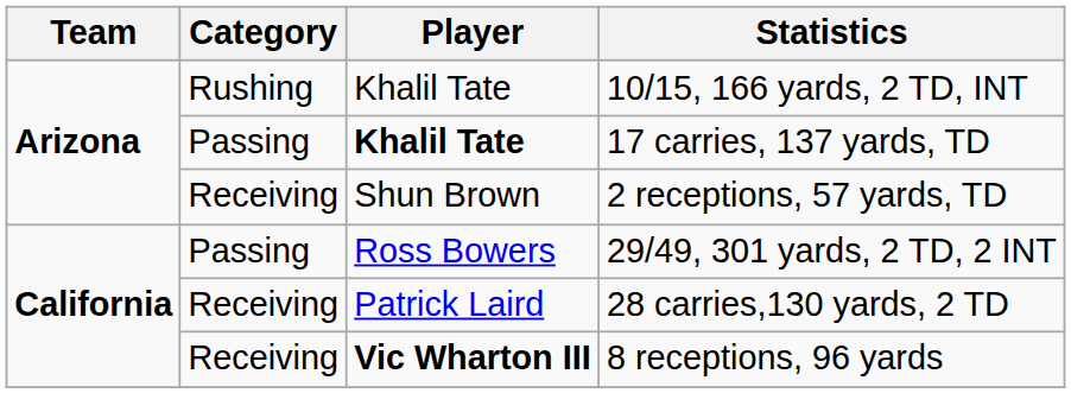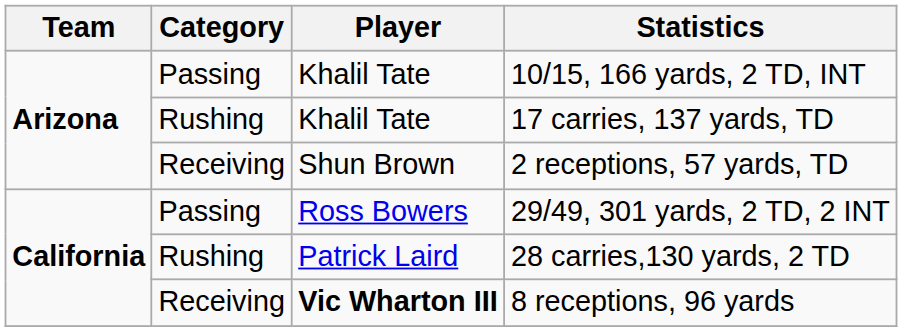10/15, 166 yards, 2 TD, INT | Category: Rushing -> Passing
17 carries, 137 yards, TD | Category: Passing -> Rushing
17 carries, 137 yards, TD | Player: bold -> normal
28 carries,130 yards, 2 TD | Category: Receiving -> Rushing
